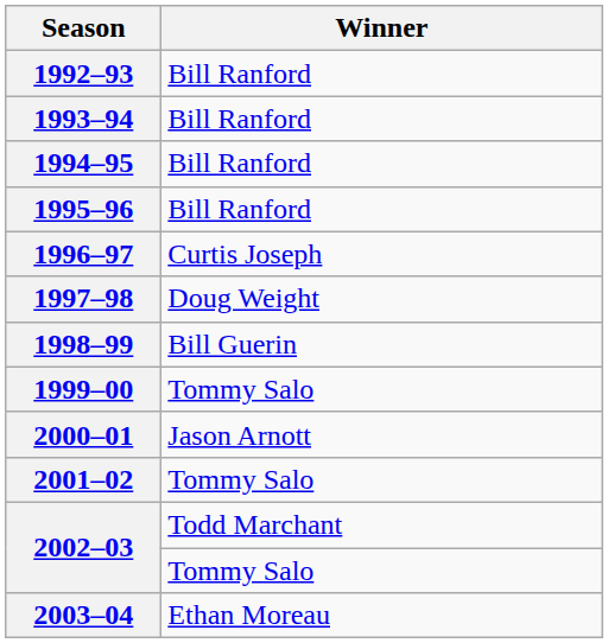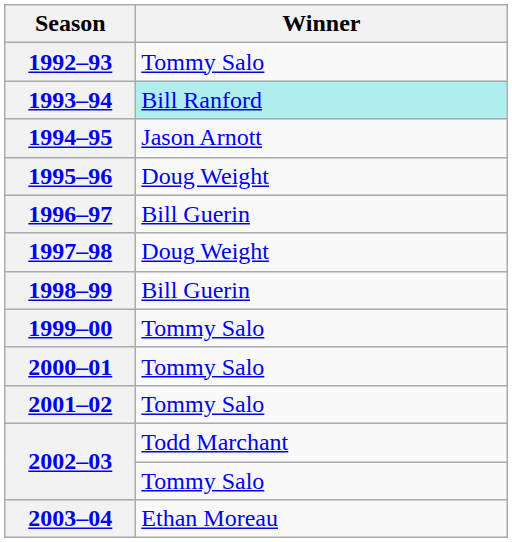row 2 | Winner: Bill Ranford -> Tommy Salo
row 3 | Winner: no background -> paleturquoise background
row 4 | Winner: Bill Ranford -> Jason Arnott
row 5 | Winner: Bill Ranford -> Doug Weight
row 6 | Winner: Curtis Joseph -> Bill Guerin
row 10 | Winner: Jason Arnott -> Tommy Salo
